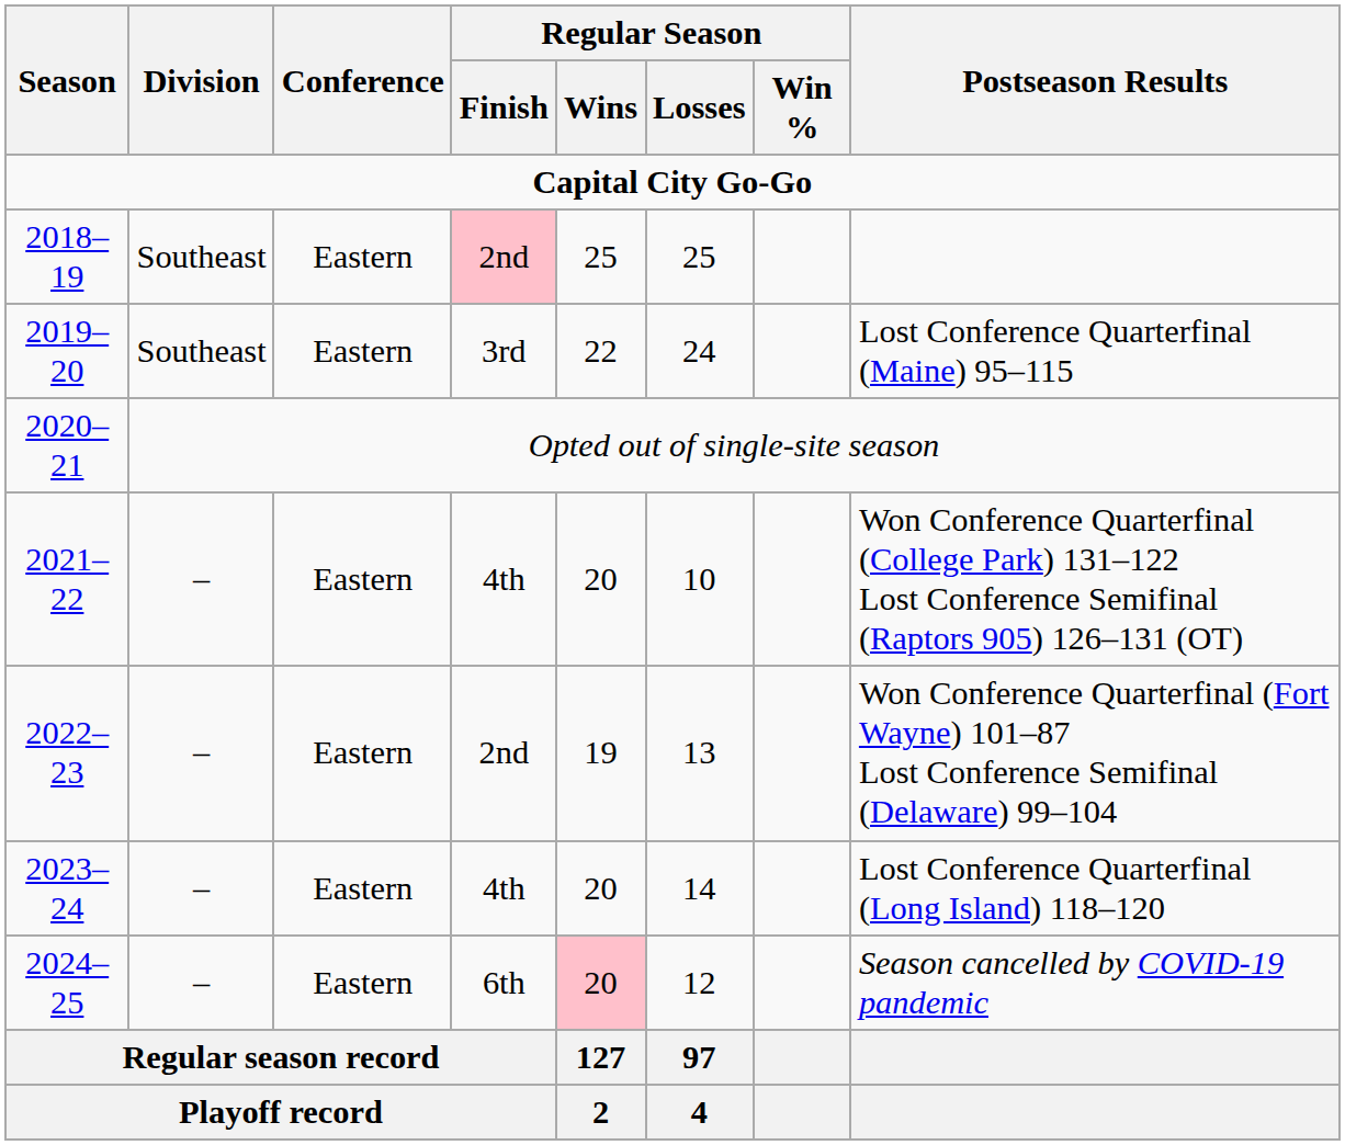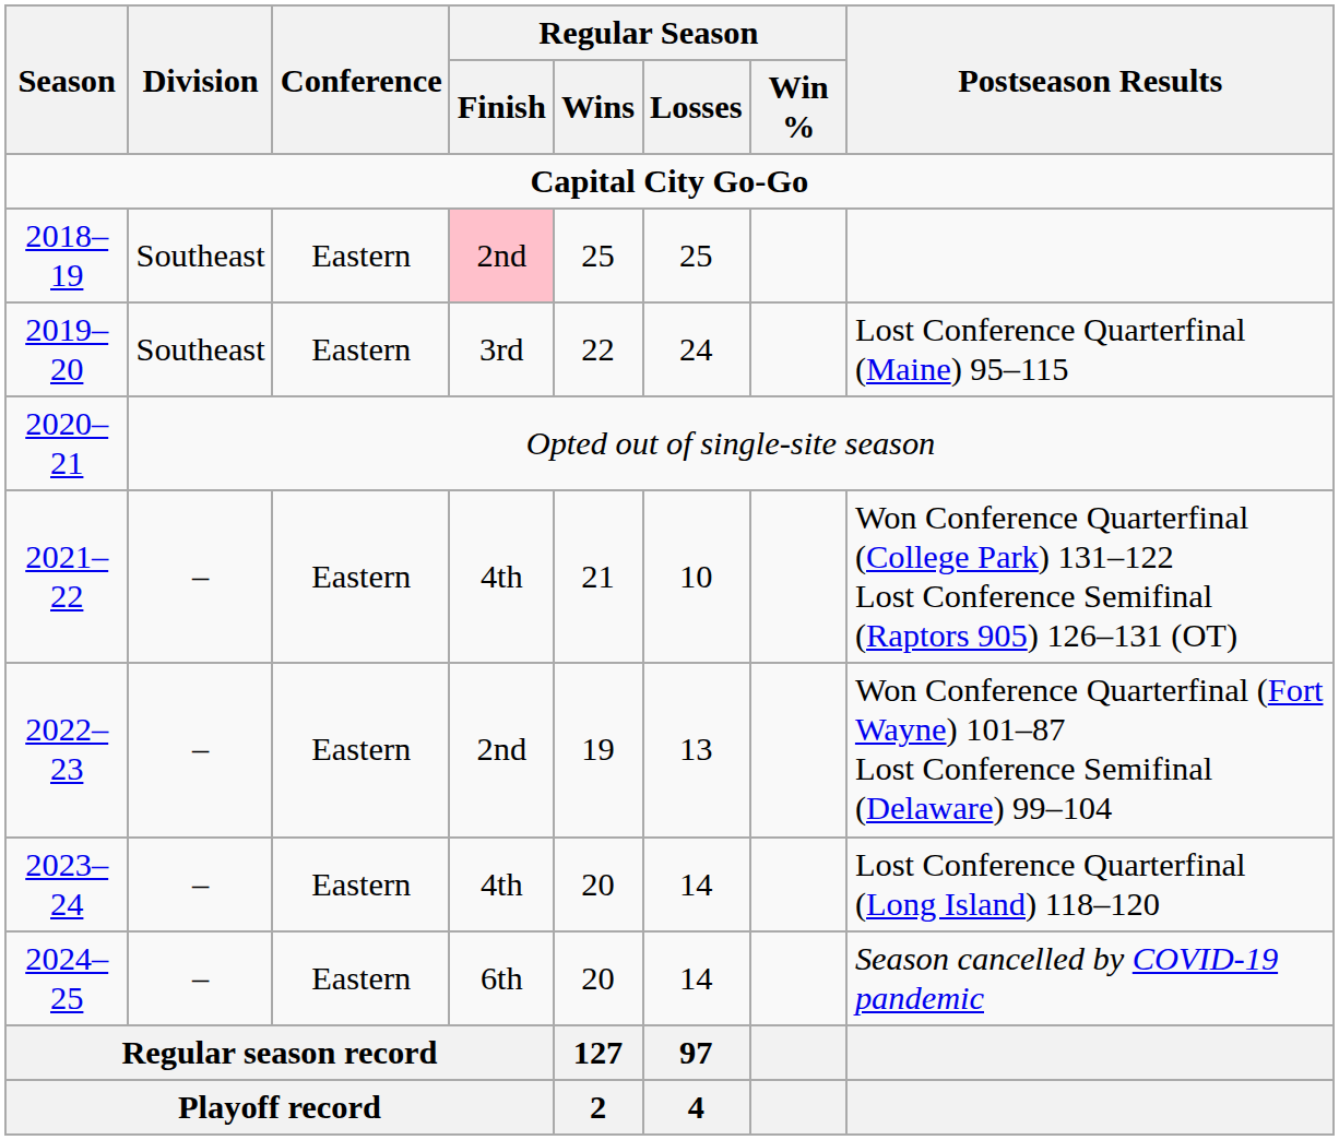2021–22 | Regular Season / Wins: 20 -> 21
2024–25 | Regular Season / Wins: pink background -> no background
2024–25 | Regular Season / Losses: 12 -> 14
